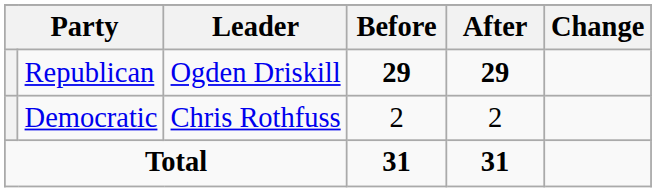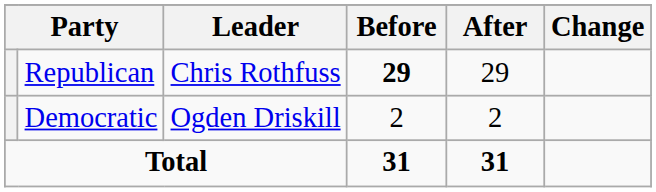Republican | Leader: Ogden Driskill -> Chris Rothfuss
Republican | After: bold -> normal
Democratic | Leader: Chris Rothfuss -> Ogden Driskill
